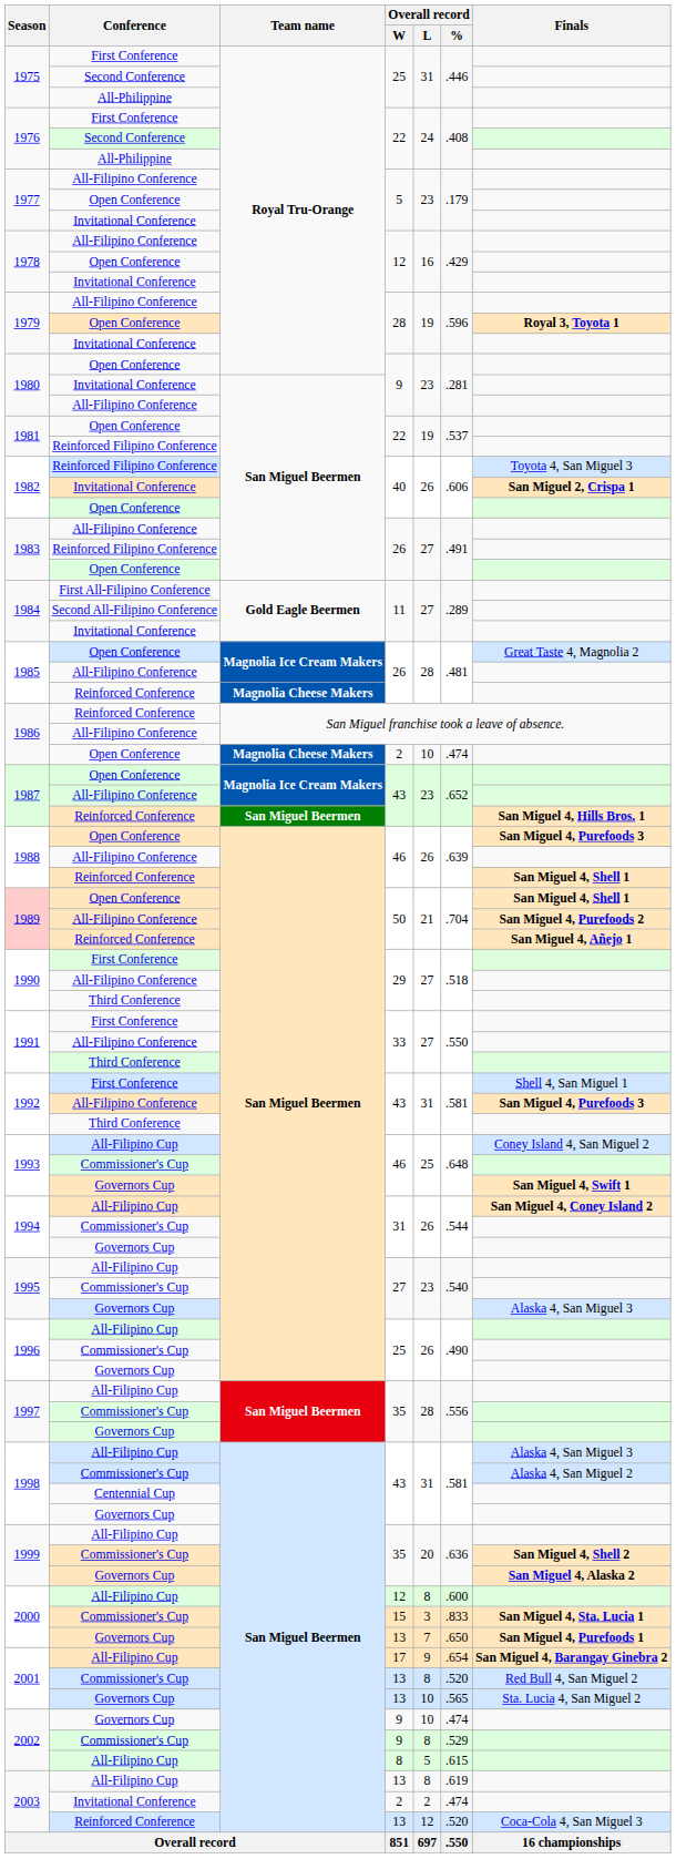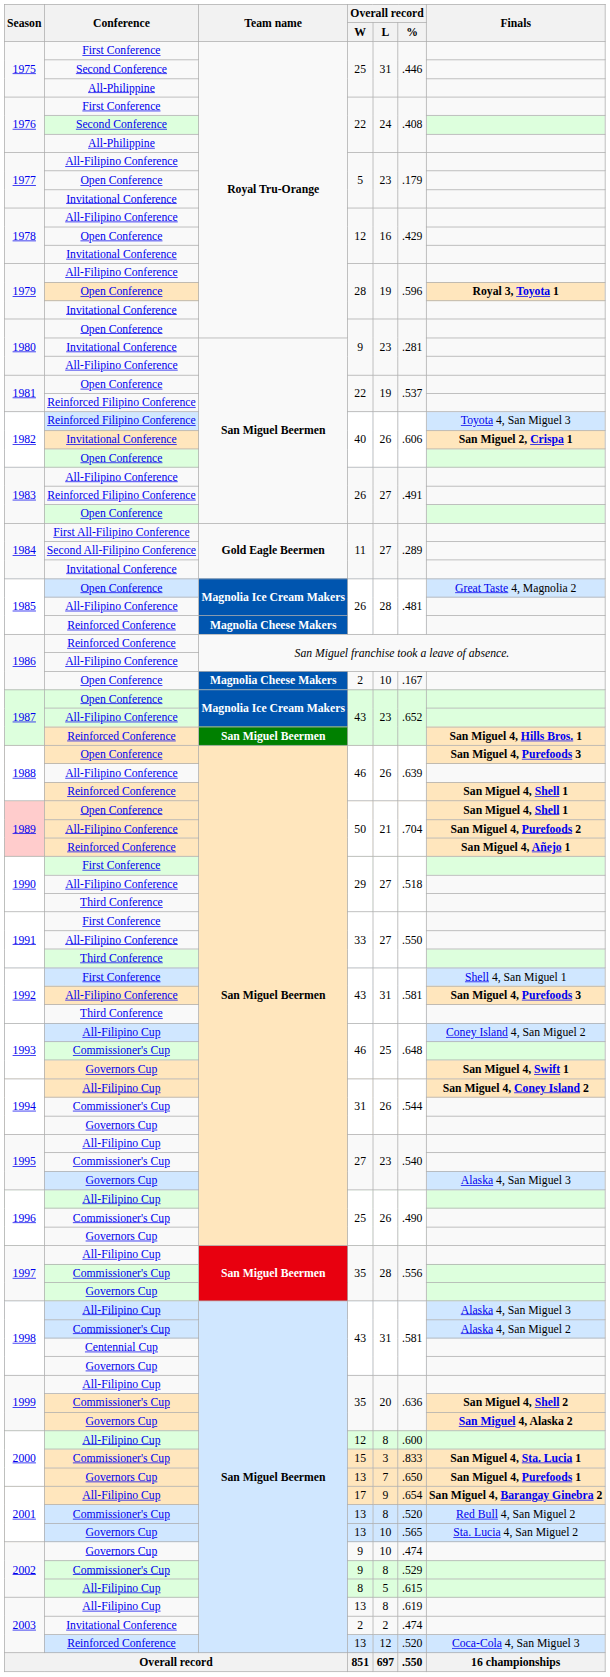1986 / Open Conference | Overall record / %: .474 -> .167
